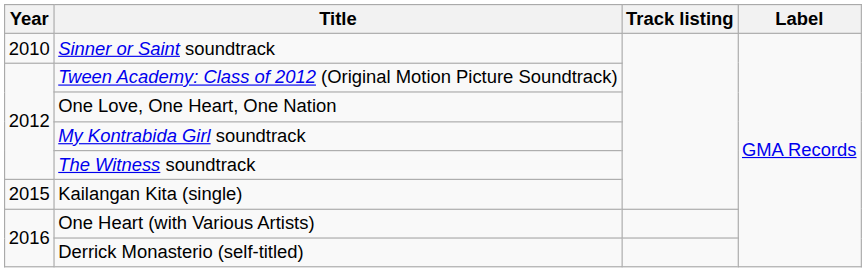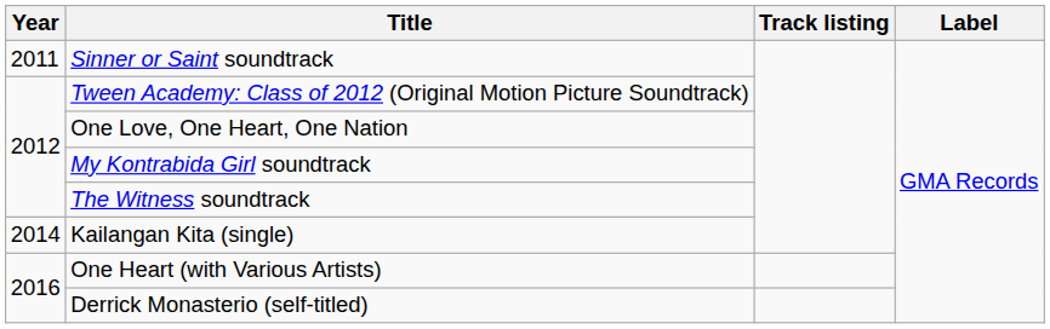Sinner or Saint soundtrack | Year: 2010 -> 2011
Kailangan Kita (single) | Year: 2015 -> 2014
